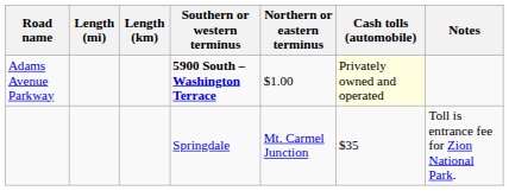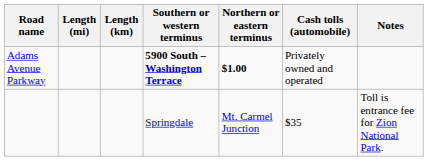Adams Avenue Parkway | Northern or eastern terminus: normal -> bold
Adams Avenue Parkway | Cash tolls (automobile): lightyellow background -> no background
